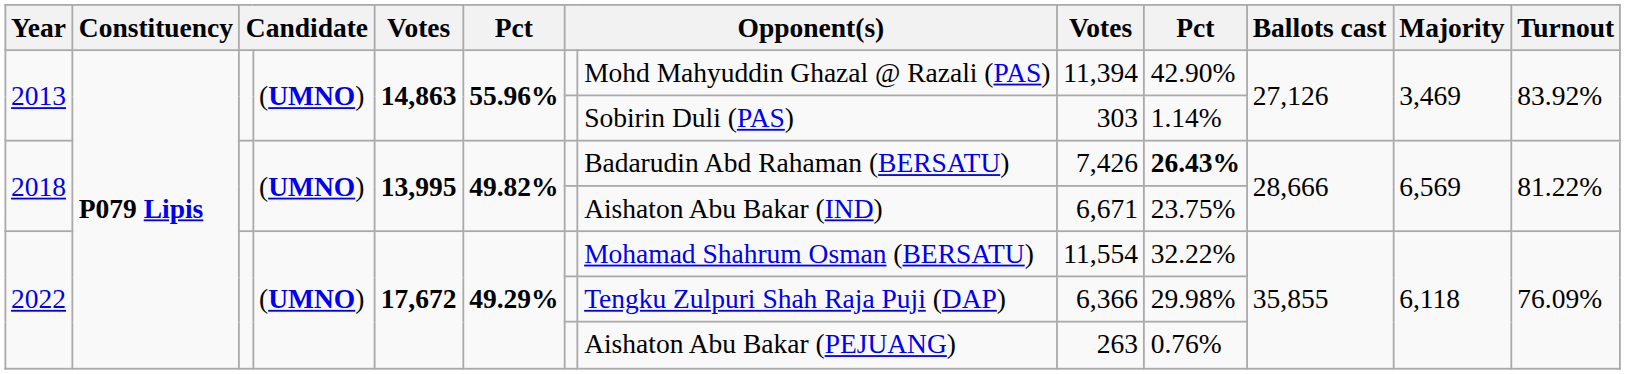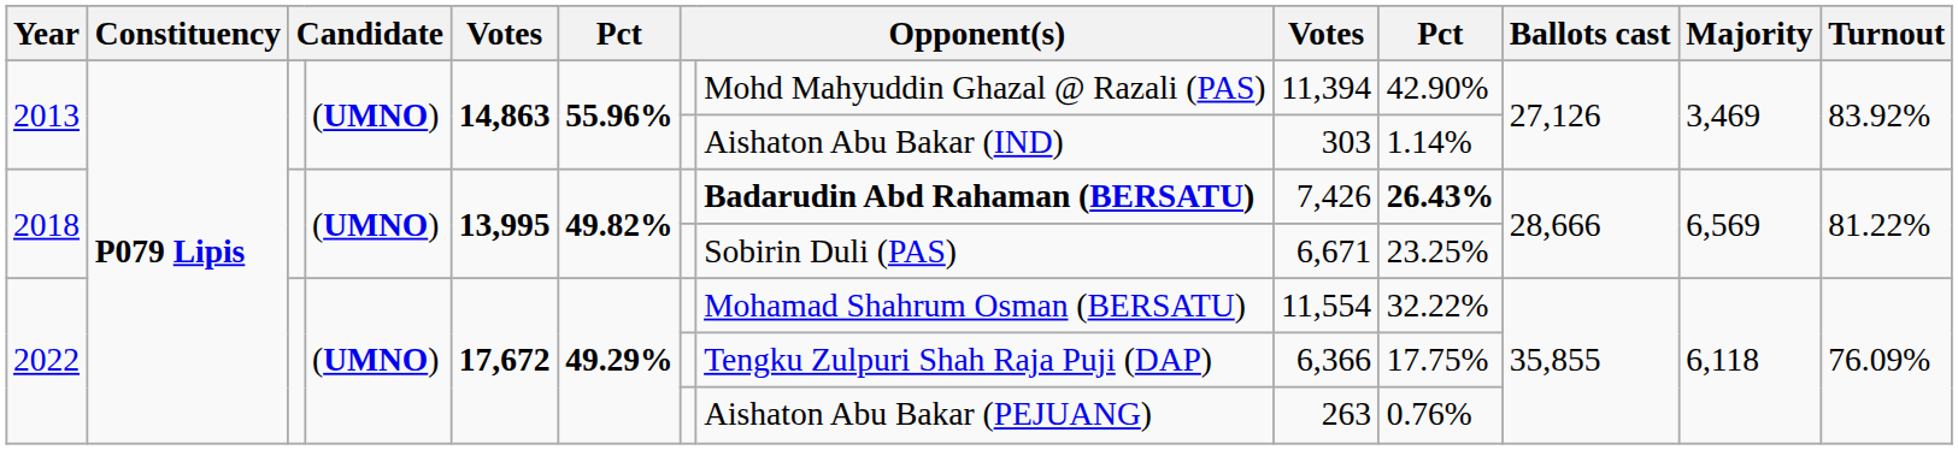row 3 | column 8: Sobirin Duli (PAS) -> Aishaton Abu Bakar (IND)
row 4 | column 8: normal -> bold
row 5 | column 8: Aishaton Abu Bakar (IND) -> Sobirin Duli (PAS)
row 5 | column 10: 23.75% -> 23.25%
row 7 | column 10: 29.98% -> 17.75%
